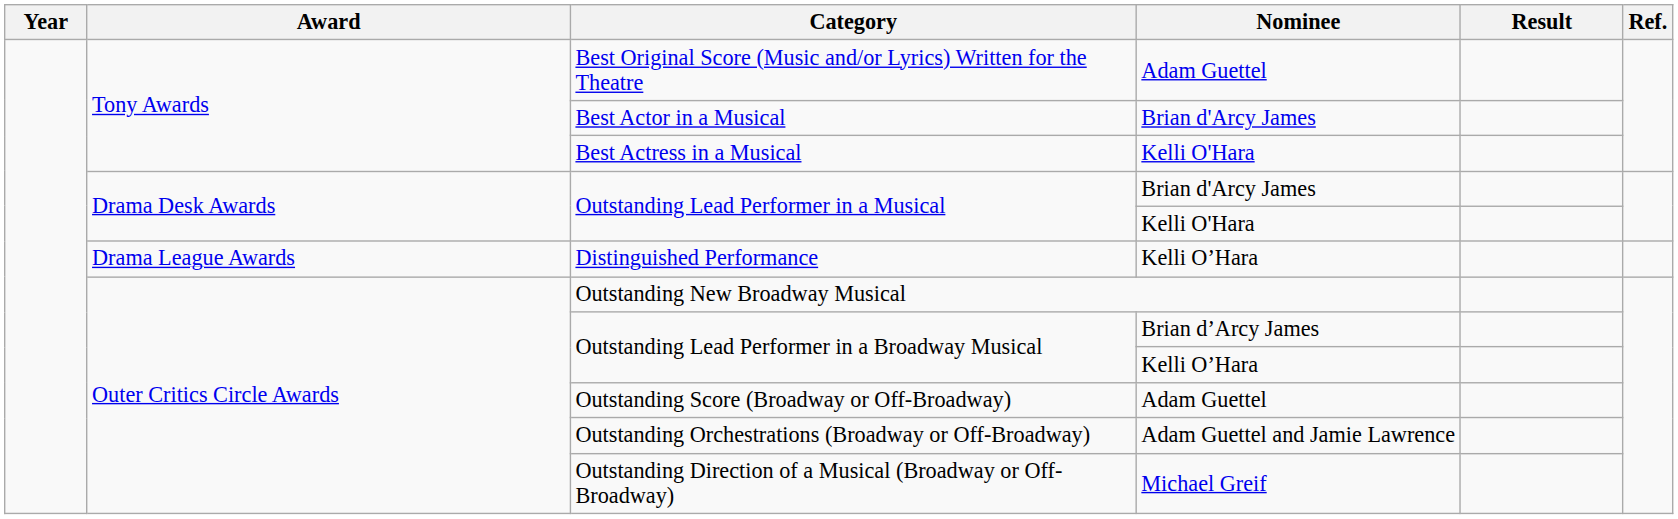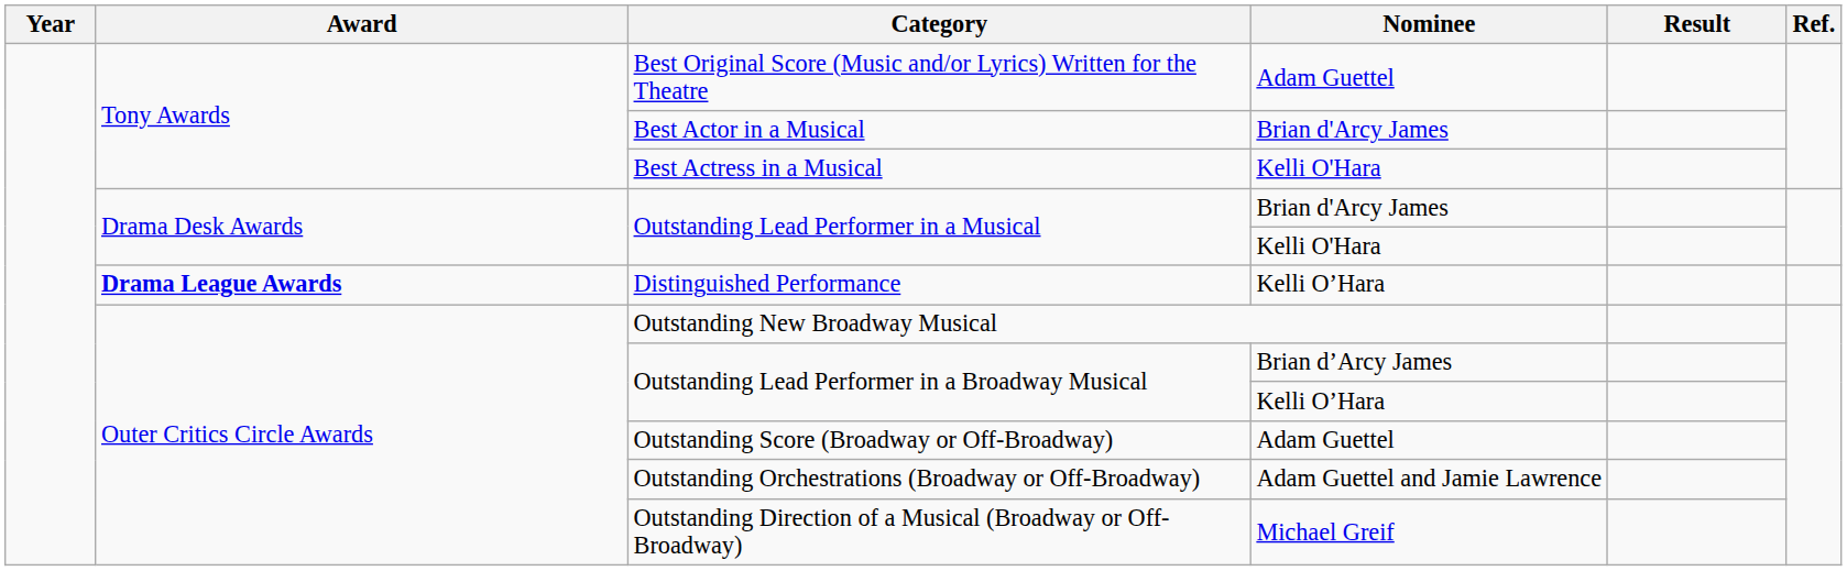Distinguished Performance | Award: normal -> bold
